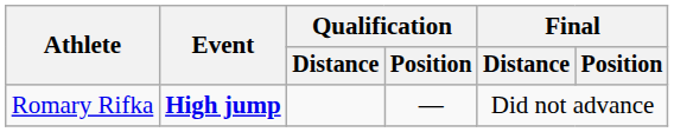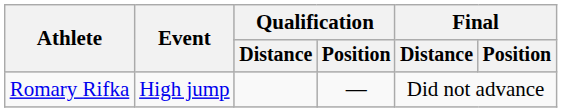Romary Rifka | Event: bold -> normal
